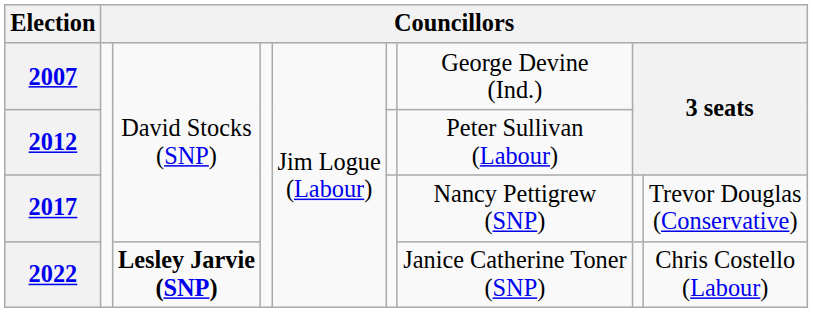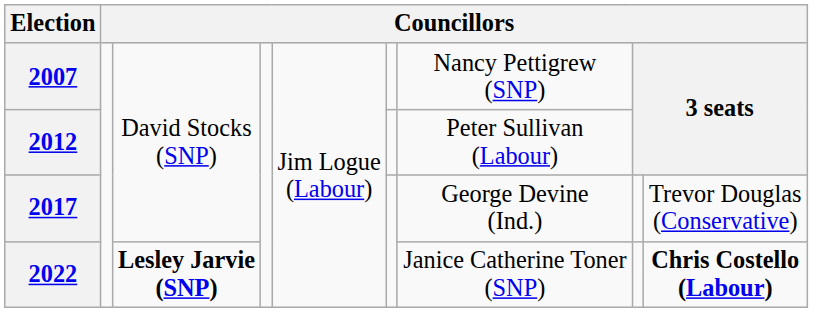2007 | column 7: George Devine (Ind.) -> Nancy Pettigrew (SNP)
2017 | column 7: Nancy Pettigrew (SNP) -> George Devine (Ind.)
2022 | column 9: normal -> bold
